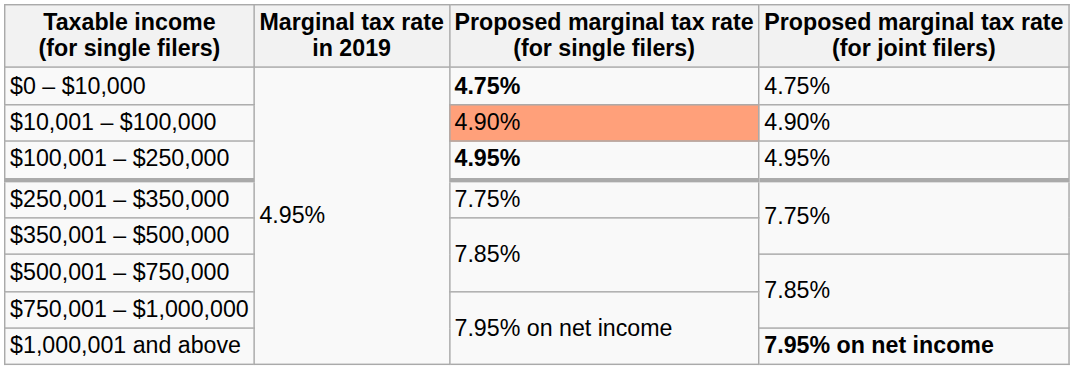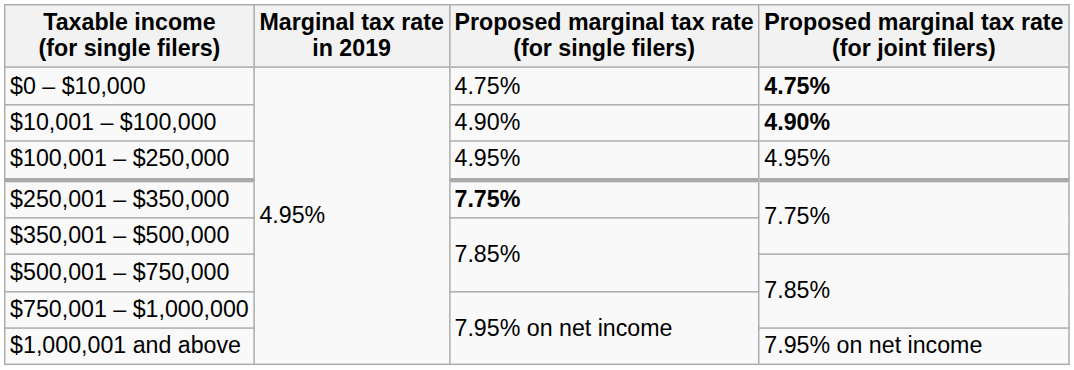$0 – $10,000 | Proposed marginal tax rate (for single filers): bold -> normal
$0 – $10,000 | Proposed marginal tax rate (for joint filers): normal -> bold
$10,001 – $100,000 | Proposed marginal tax rate (for single filers): lightsalmon background -> no background
$10,001 – $100,000 | Proposed marginal tax rate (for joint filers): normal -> bold
$100,001 – $250,000 | Proposed marginal tax rate (for single filers): bold -> normal
$250,001 – $350,000 | Proposed marginal tax rate (for single filers): normal -> bold
$1,000,001 and above | Proposed marginal tax rate (for joint filers): bold -> normal
